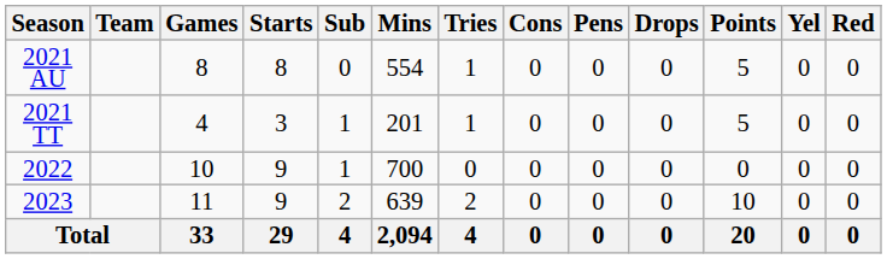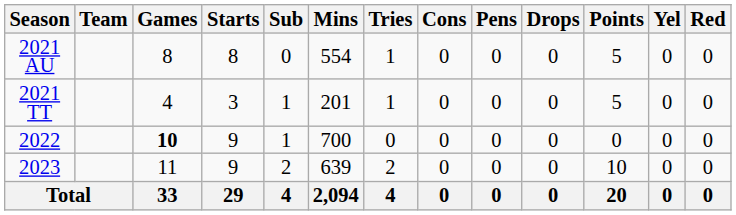2022 | Games: normal -> bold
